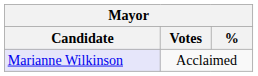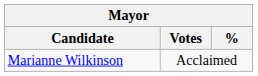Marianne Wilkinson | Candidate: lavender background -> no background
